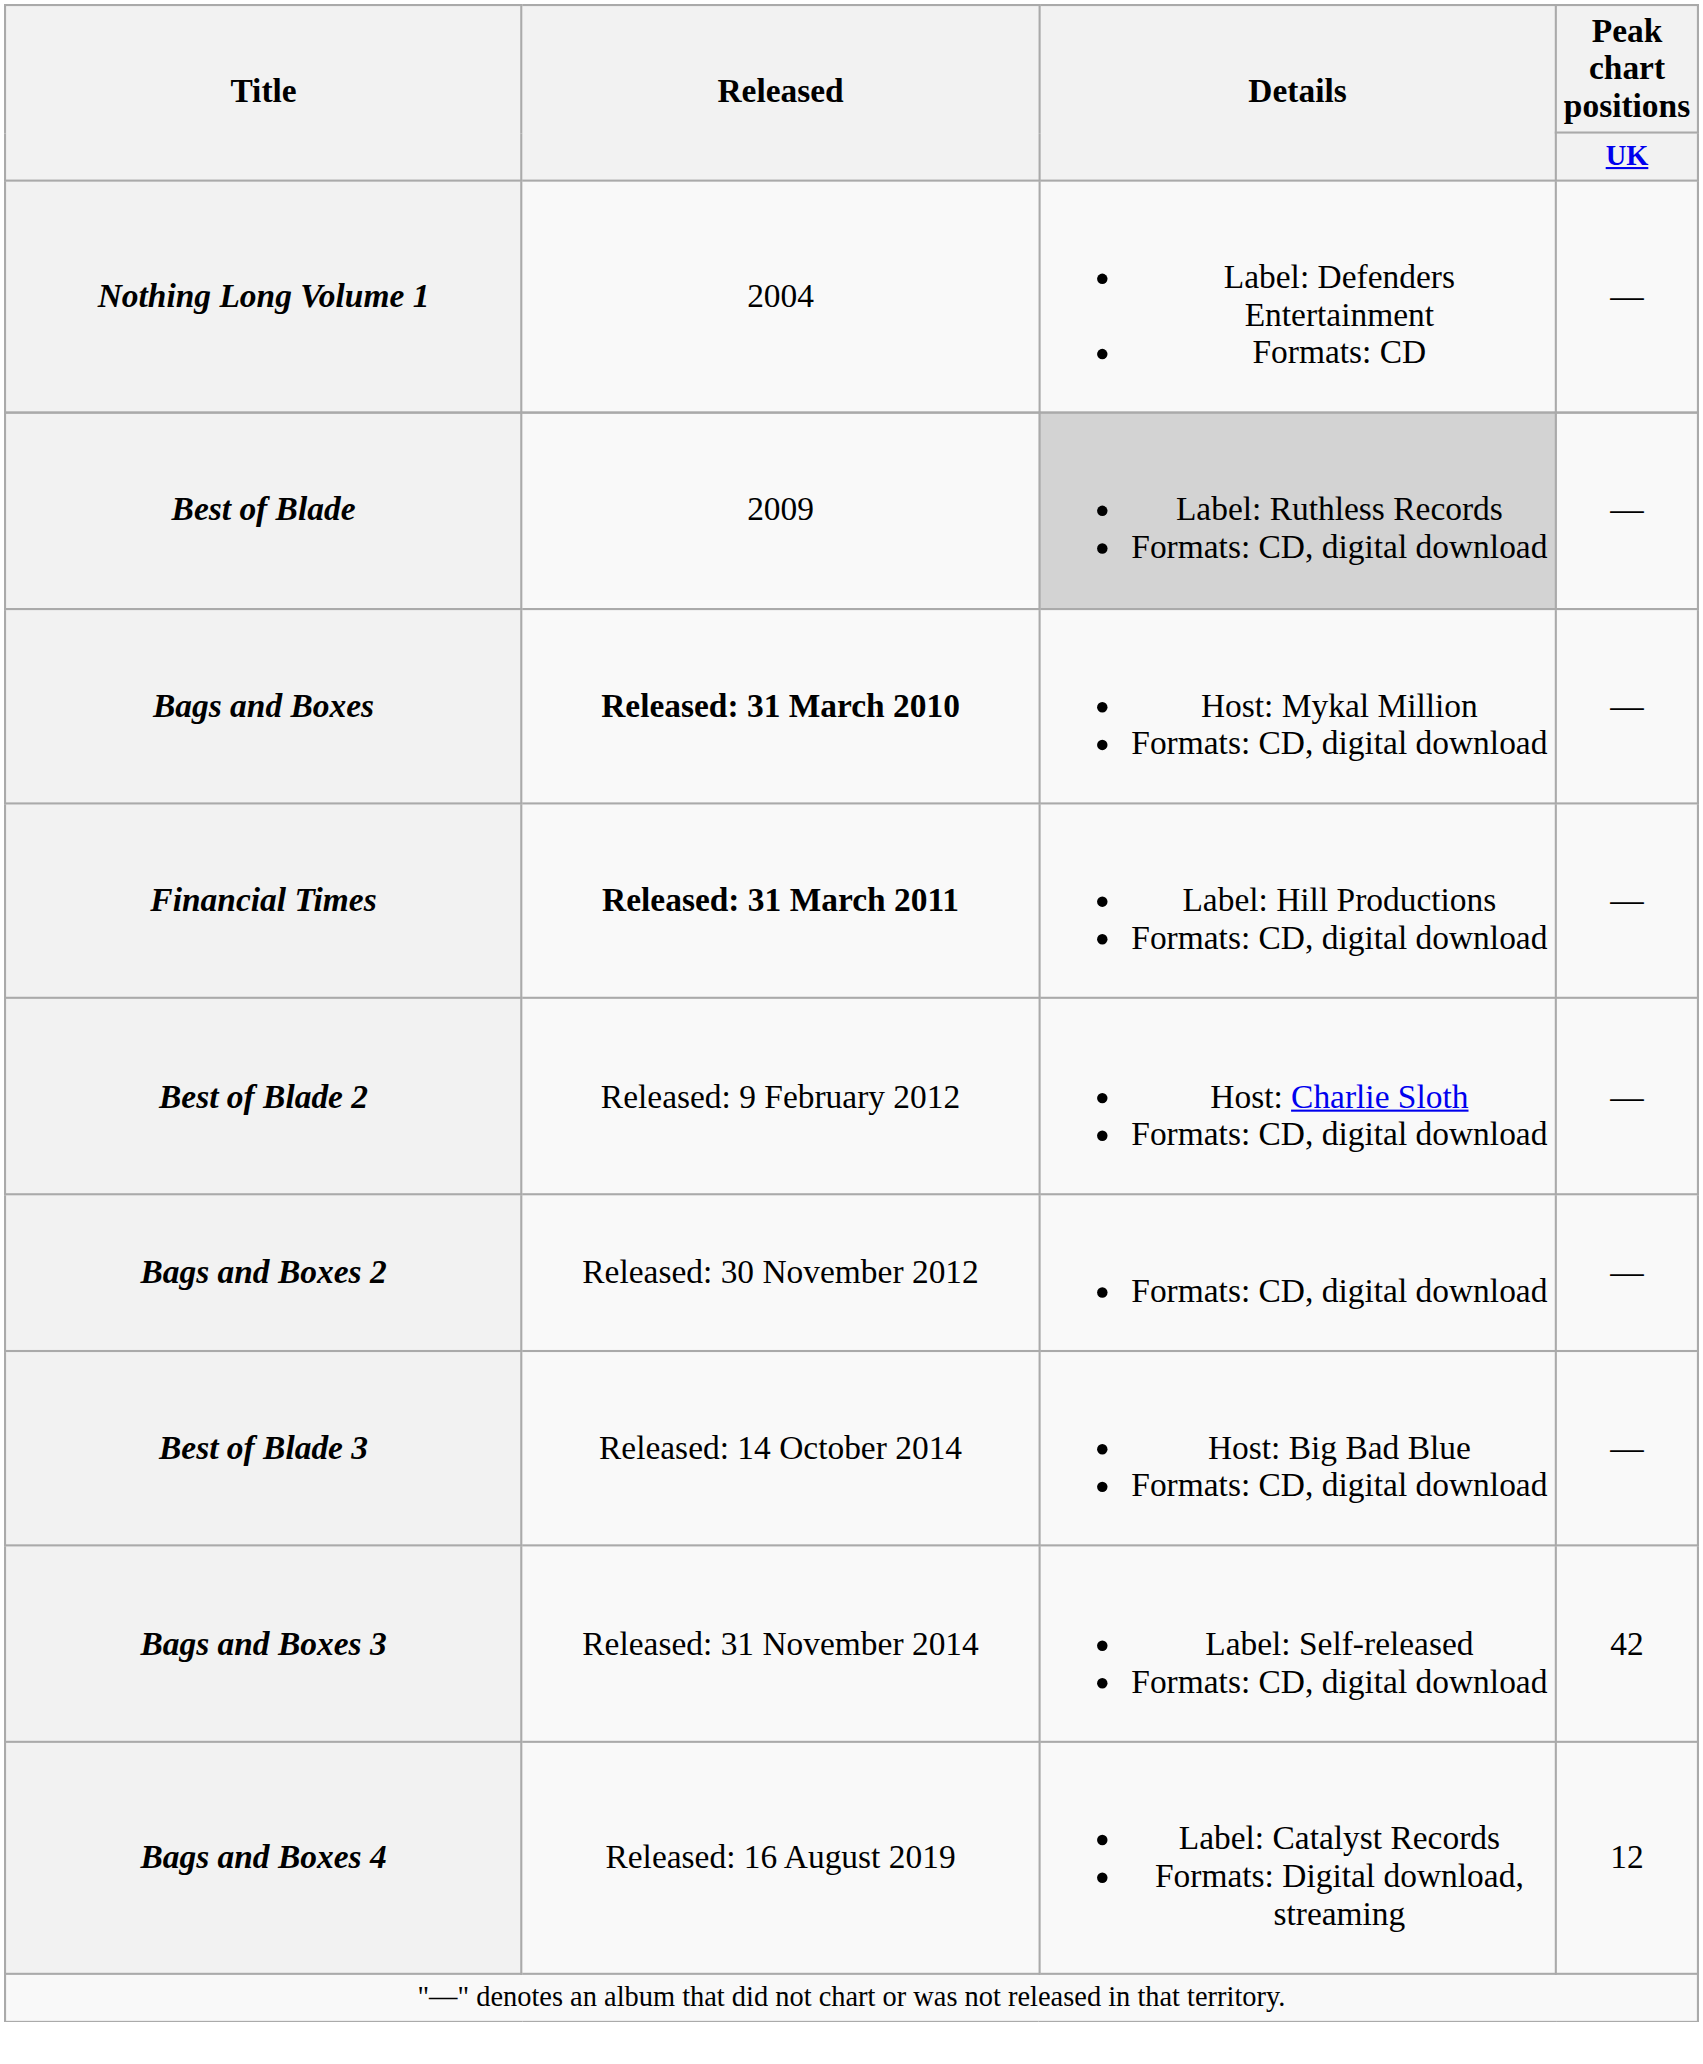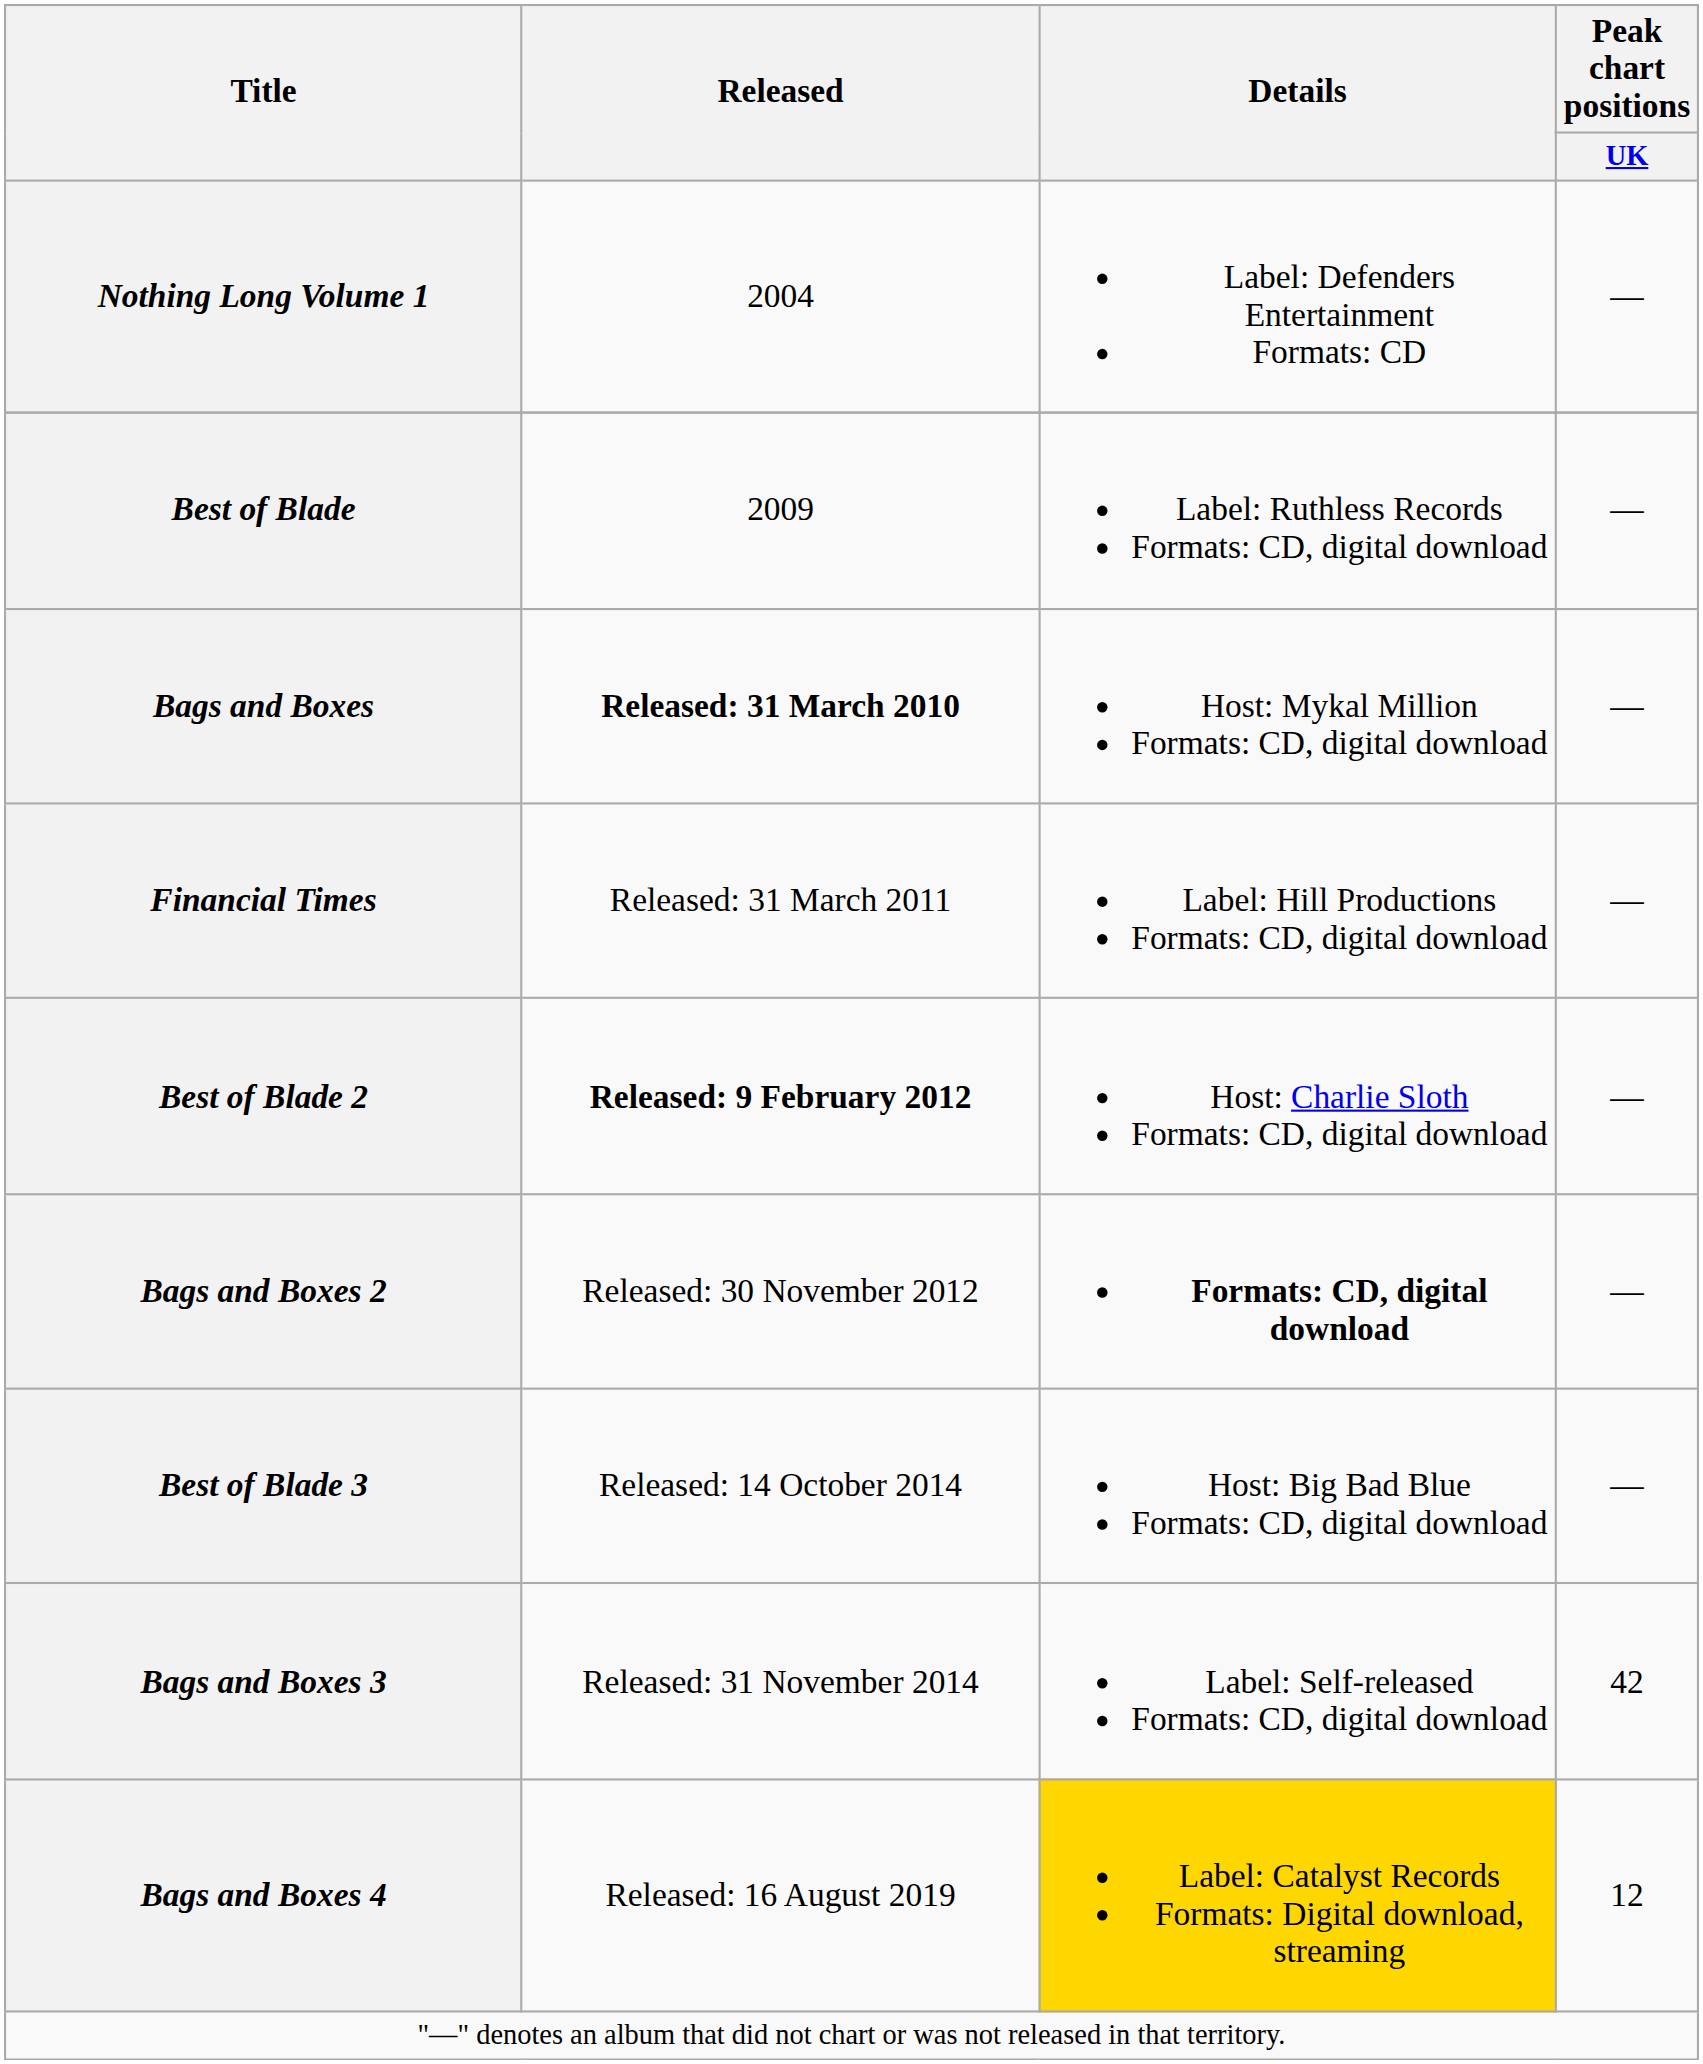Best of Blade | Details: lightgrey background -> no background
Financial Times | Released: bold -> normal
Best of Blade 2 | Released: normal -> bold
Bags and Boxes 2 | Details: normal -> bold
Bags and Boxes 4 | Details: no background -> gold background
